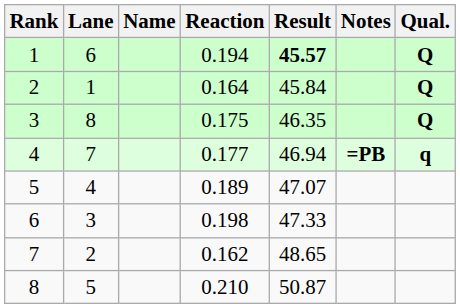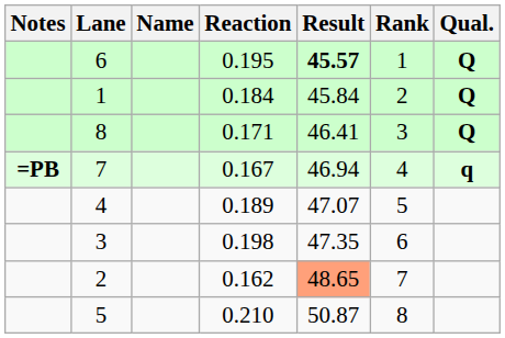columns swapped: Rank <-> Notes
row 2 | Reaction: 0.194 -> 0.195
row 3 | Reaction: 0.164 -> 0.184
row 4 | Reaction: 0.175 -> 0.171
row 4 | Result: 46.35 -> 46.41
row 5 | Reaction: 0.177 -> 0.167
row 7 | Result: 47.33 -> 47.35
row 8 | Result: no background -> lightsalmon background
